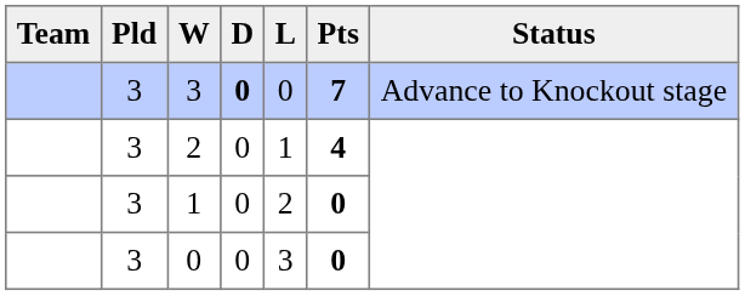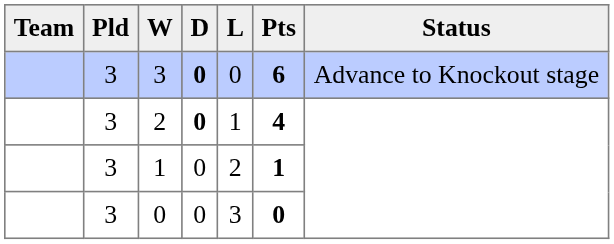row 2 | Pts: 7 -> 6
row 3 | D: normal -> bold
row 4 | Pts: 0 -> 1
